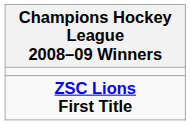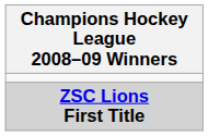row 3 | column 1: no background -> lightgrey background
